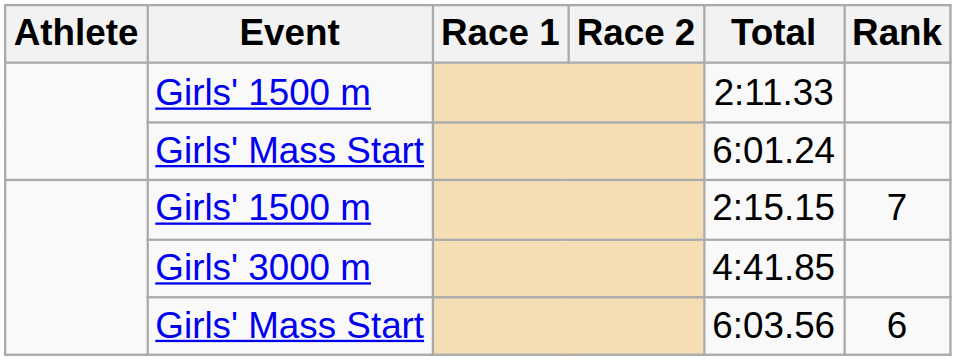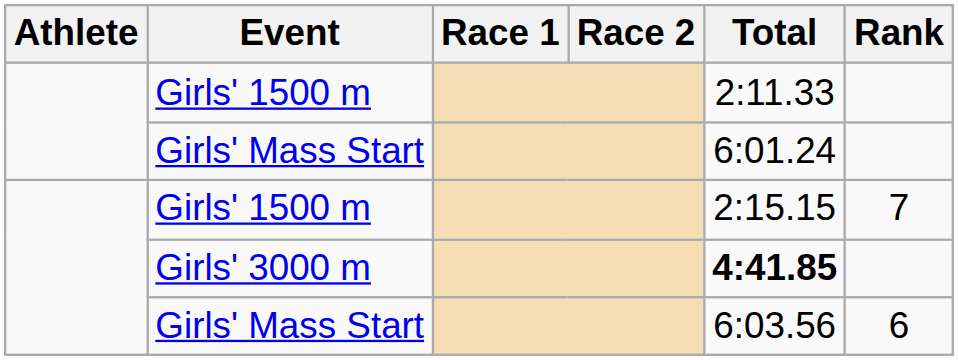Girls' 3000 m | Total: normal -> bold
